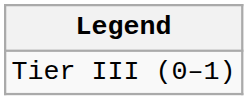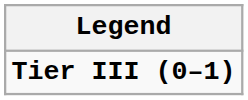row 2 | column 1: normal -> bold
